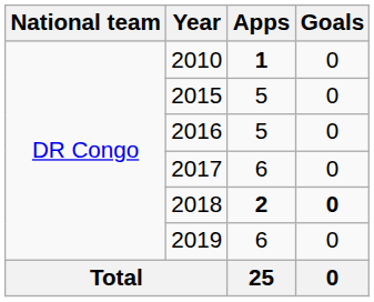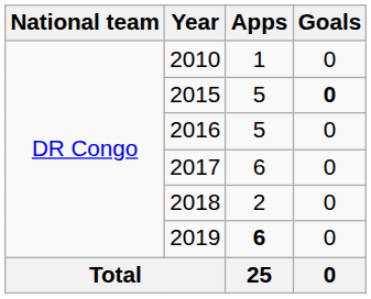2010 | Apps: bold -> normal
2015 | Goals: normal -> bold
2018 | Apps: bold -> normal
2018 | Goals: bold -> normal
2019 | Apps: normal -> bold
